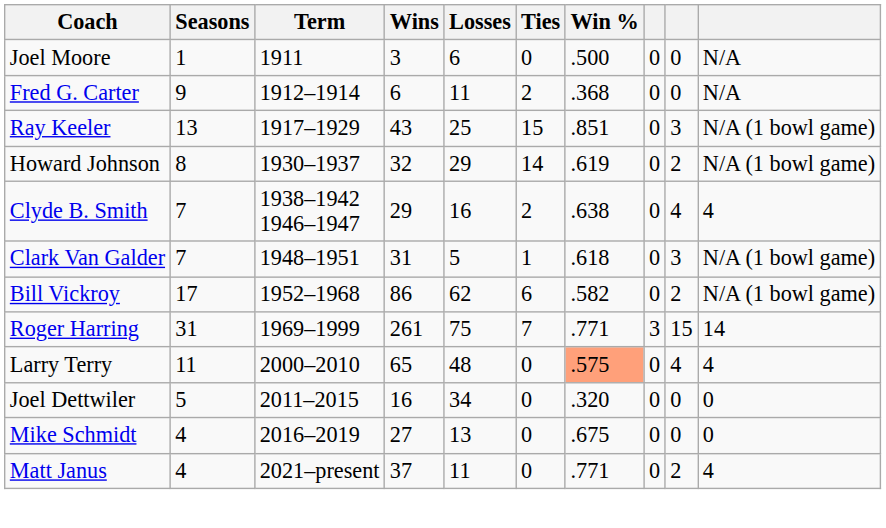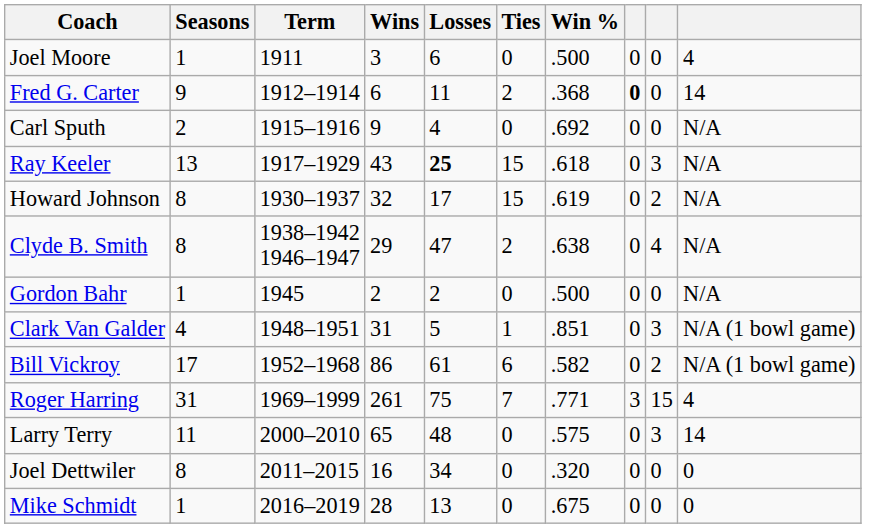Joel Moore | column 10: N/A -> 4
Fred G. Carter | column 8: normal -> bold
Fred G. Carter | column 10: N/A -> 14
+ row: Carl Sputh | 2 | 1915–1916 | 9 | 4 | 0 | .692 | 0 | 0 | N/A
Ray Keeler | Losses: normal -> bold
Ray Keeler | Win %: .851 -> .618
Ray Keeler | column 10: N/A (1 bowl game) -> N/A
Howard Johnson | Losses: 29 -> 17
Howard Johnson | Ties: 14 -> 15
Howard Johnson | column 10: N/A (1 bowl game) -> N/A
Clyde B. Smith | Seasons: 7 -> 8
Clyde B. Smith | Losses: 16 -> 47
Clyde B. Smith | column 10: 4 -> N/A
+ row: Gordon Bahr | 1 | 1945 | 2 | 2 | 0 | .500 | 0 | 0 | N/A
Clark Van Galder | Seasons: 7 -> 4
Clark Van Galder | Win %: .618 -> .851
Bill Vickroy | Losses: 62 -> 61
Roger Harring | column 10: 14 -> 4
Larry Terry | Win %: lightsalmon background -> no background
Larry Terry | column 9: 4 -> 3
Larry Terry | column 10: 4 -> 14
Joel Dettwiler | Seasons: 5 -> 8
Mike Schmidt | Seasons: 4 -> 1
Mike Schmidt | Wins: 27 -> 28
- row: Matt Janus | 4 | 2021–present | 37 | 11 | 0 | .771 | 0 | 2 | 4
